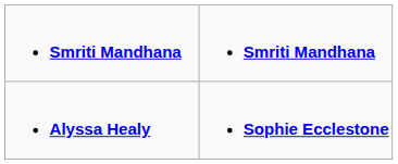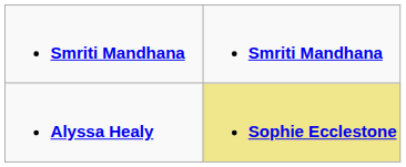Alyssa Healy | column 2: no background -> khaki background
